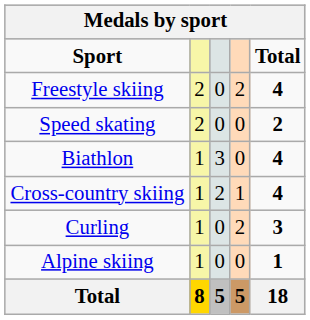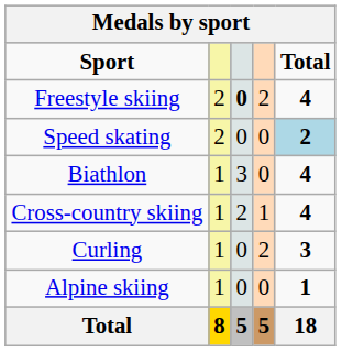Freestyle skiing | column 3: normal -> bold
Speed skating | Total: no background -> lightblue background
